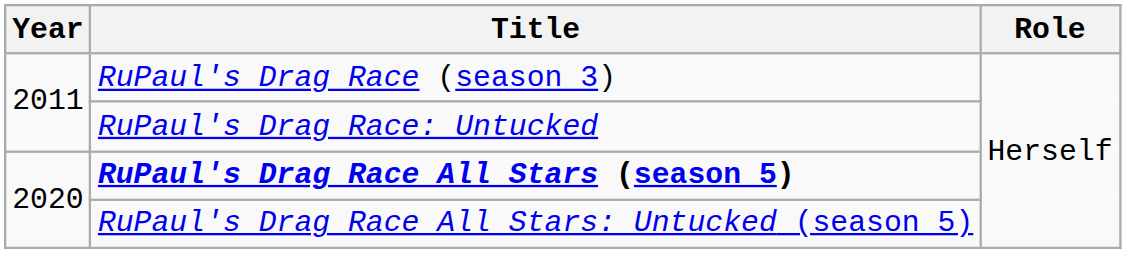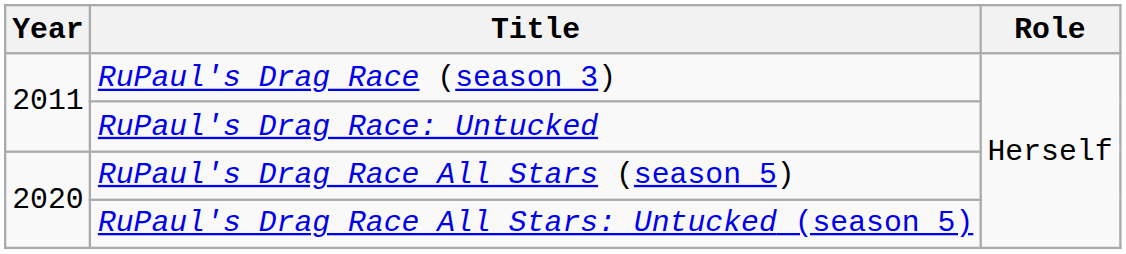RuPaul's Drag Race All Stars (season 5) | Title: bold -> normal
